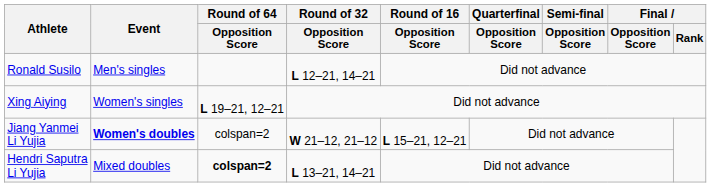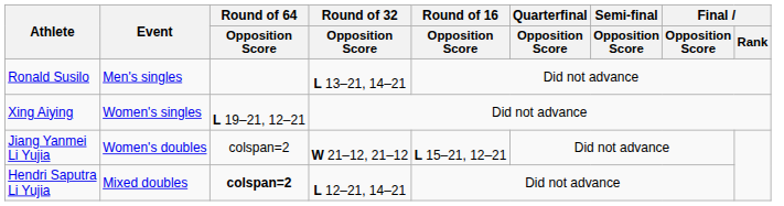Ronald Susilo | Round of 32 / Opposition Score: L 12–21, 14–21 -> L 13–21, 14–21
Jiang Yanmei Li Yujia | Event: bold -> normal
Hendri Saputra Li Yujia | Round of 32 / Opposition Score: L 13–21, 14–21 -> L 12–21, 14–21
